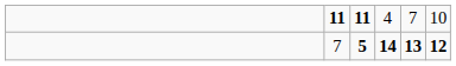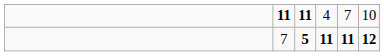row 2 | column 4: 14 -> 11
row 2 | column 5: 13 -> 11
